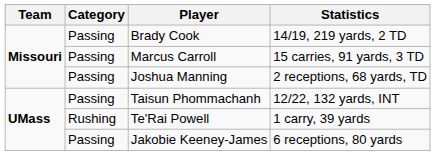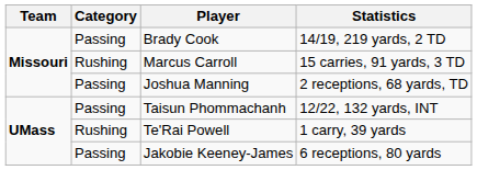Marcus Carroll | Category: Passing -> Rushing
